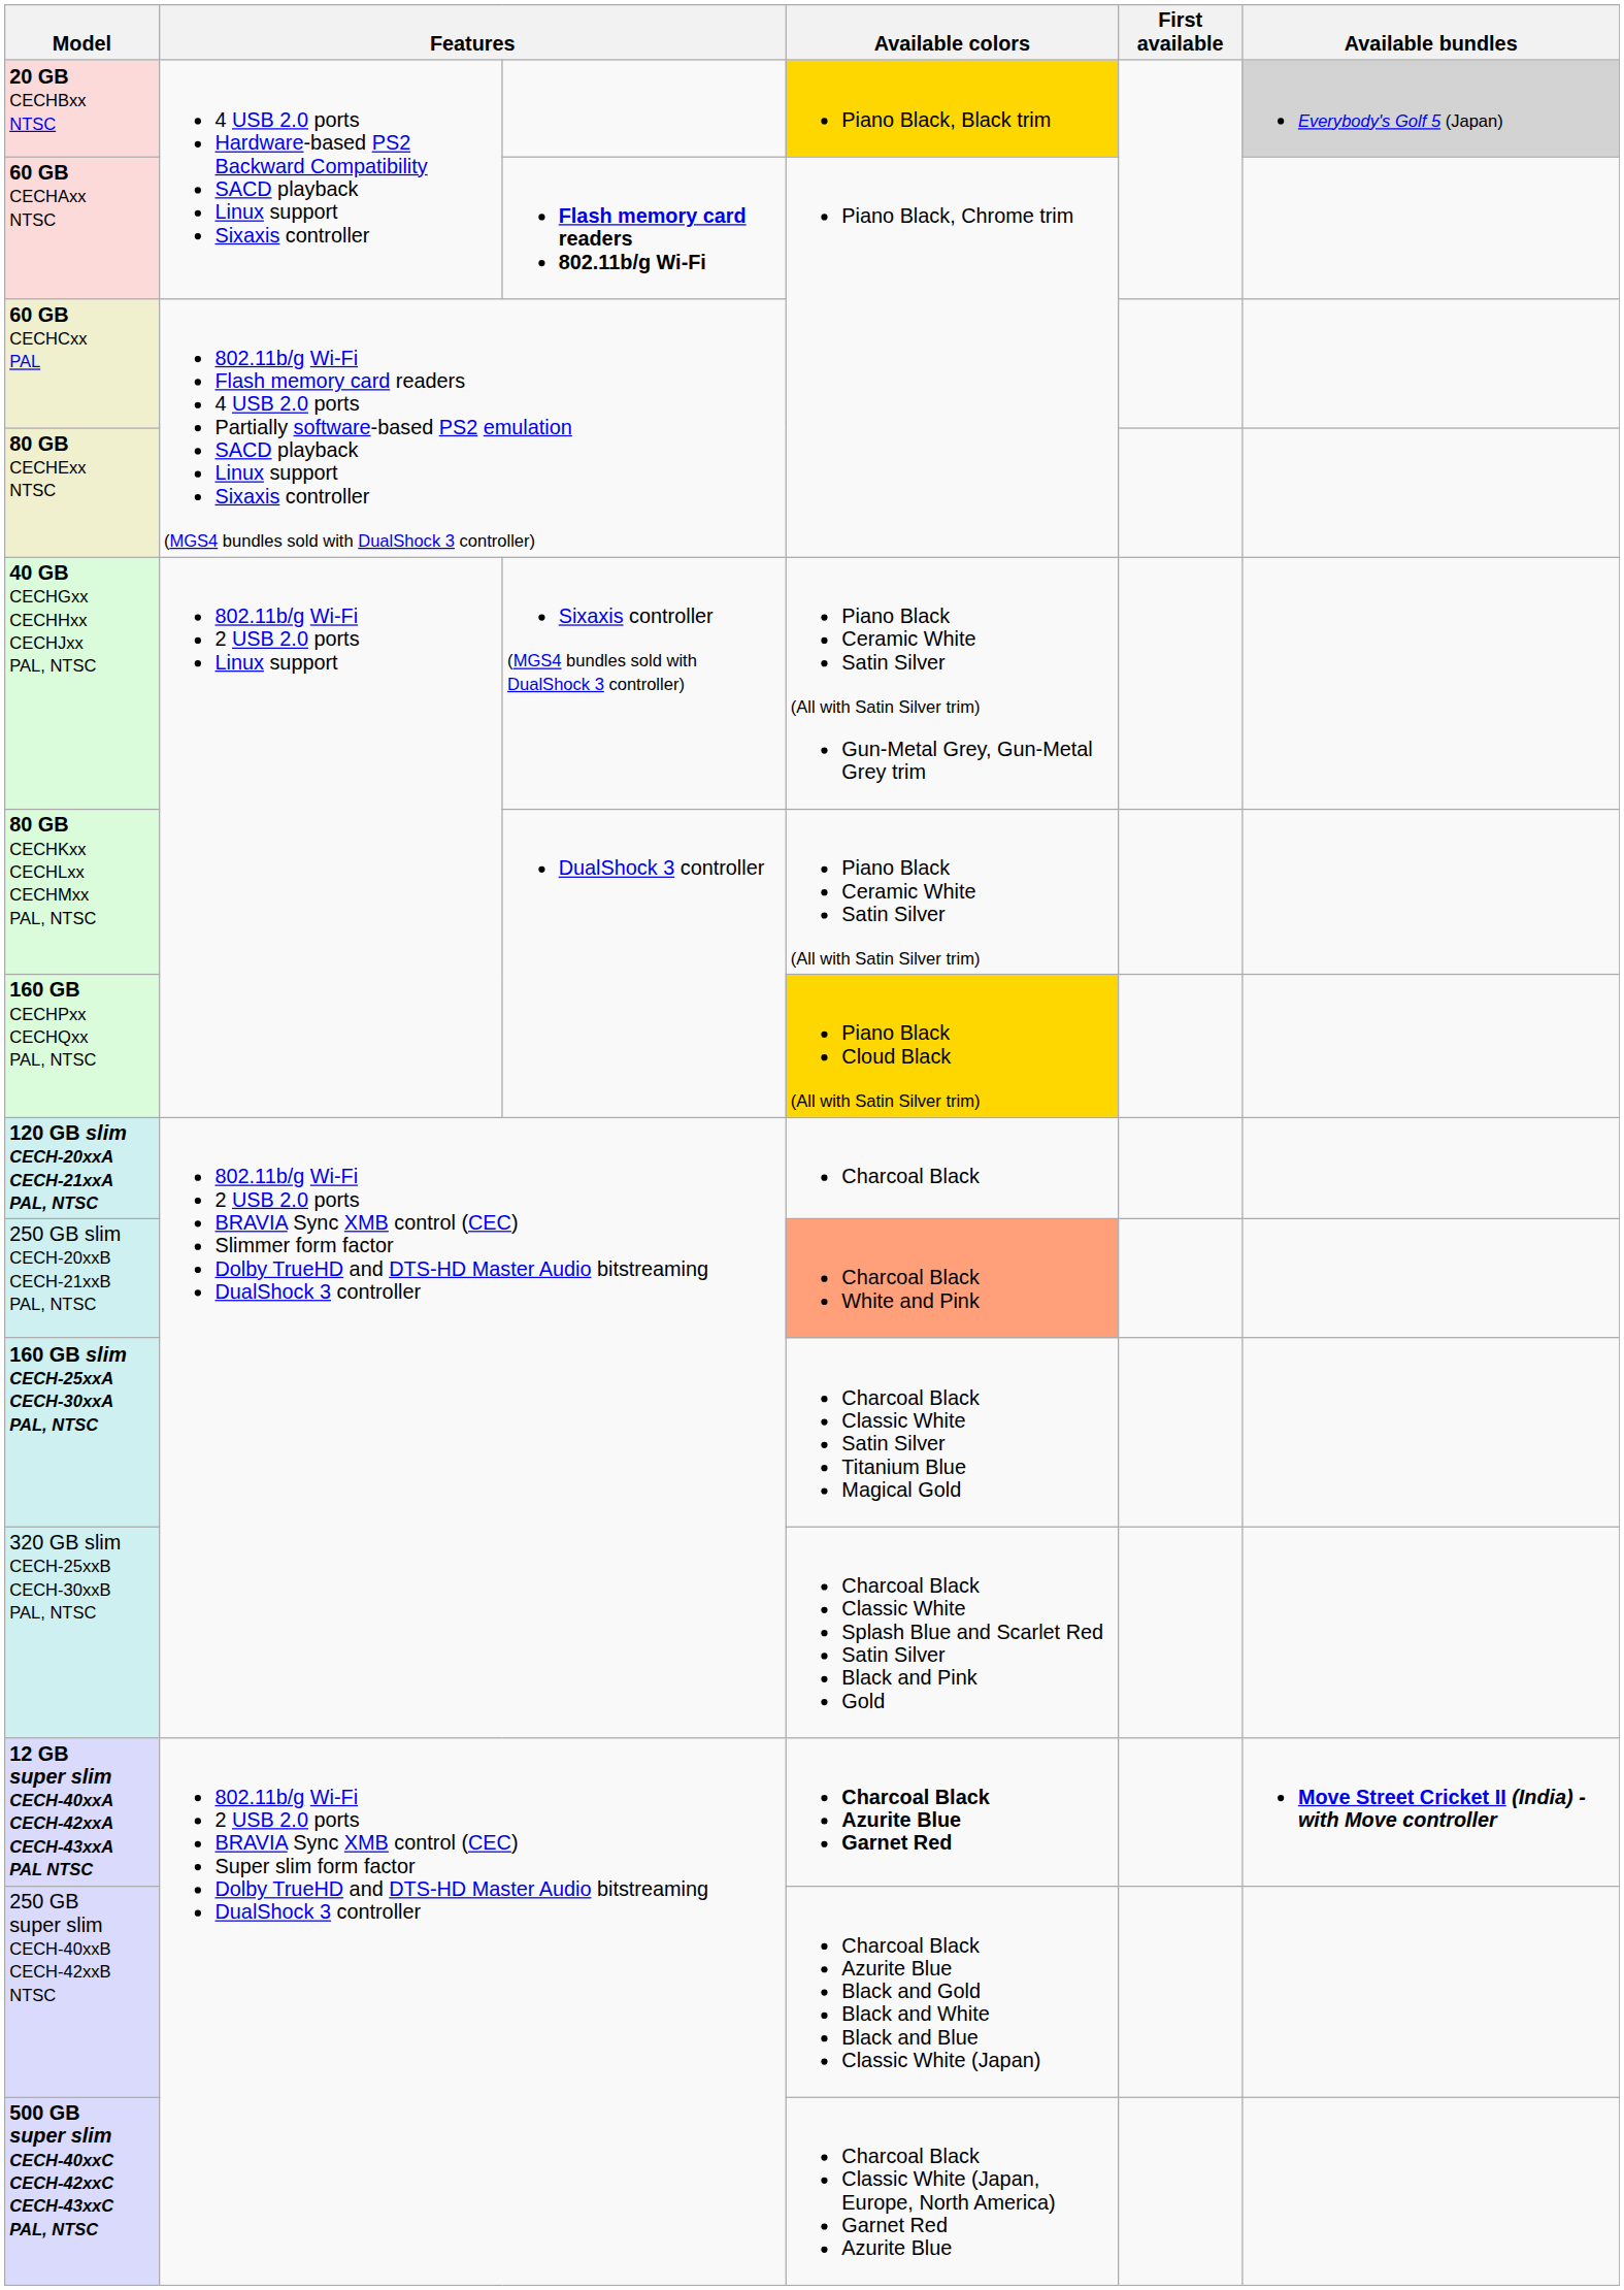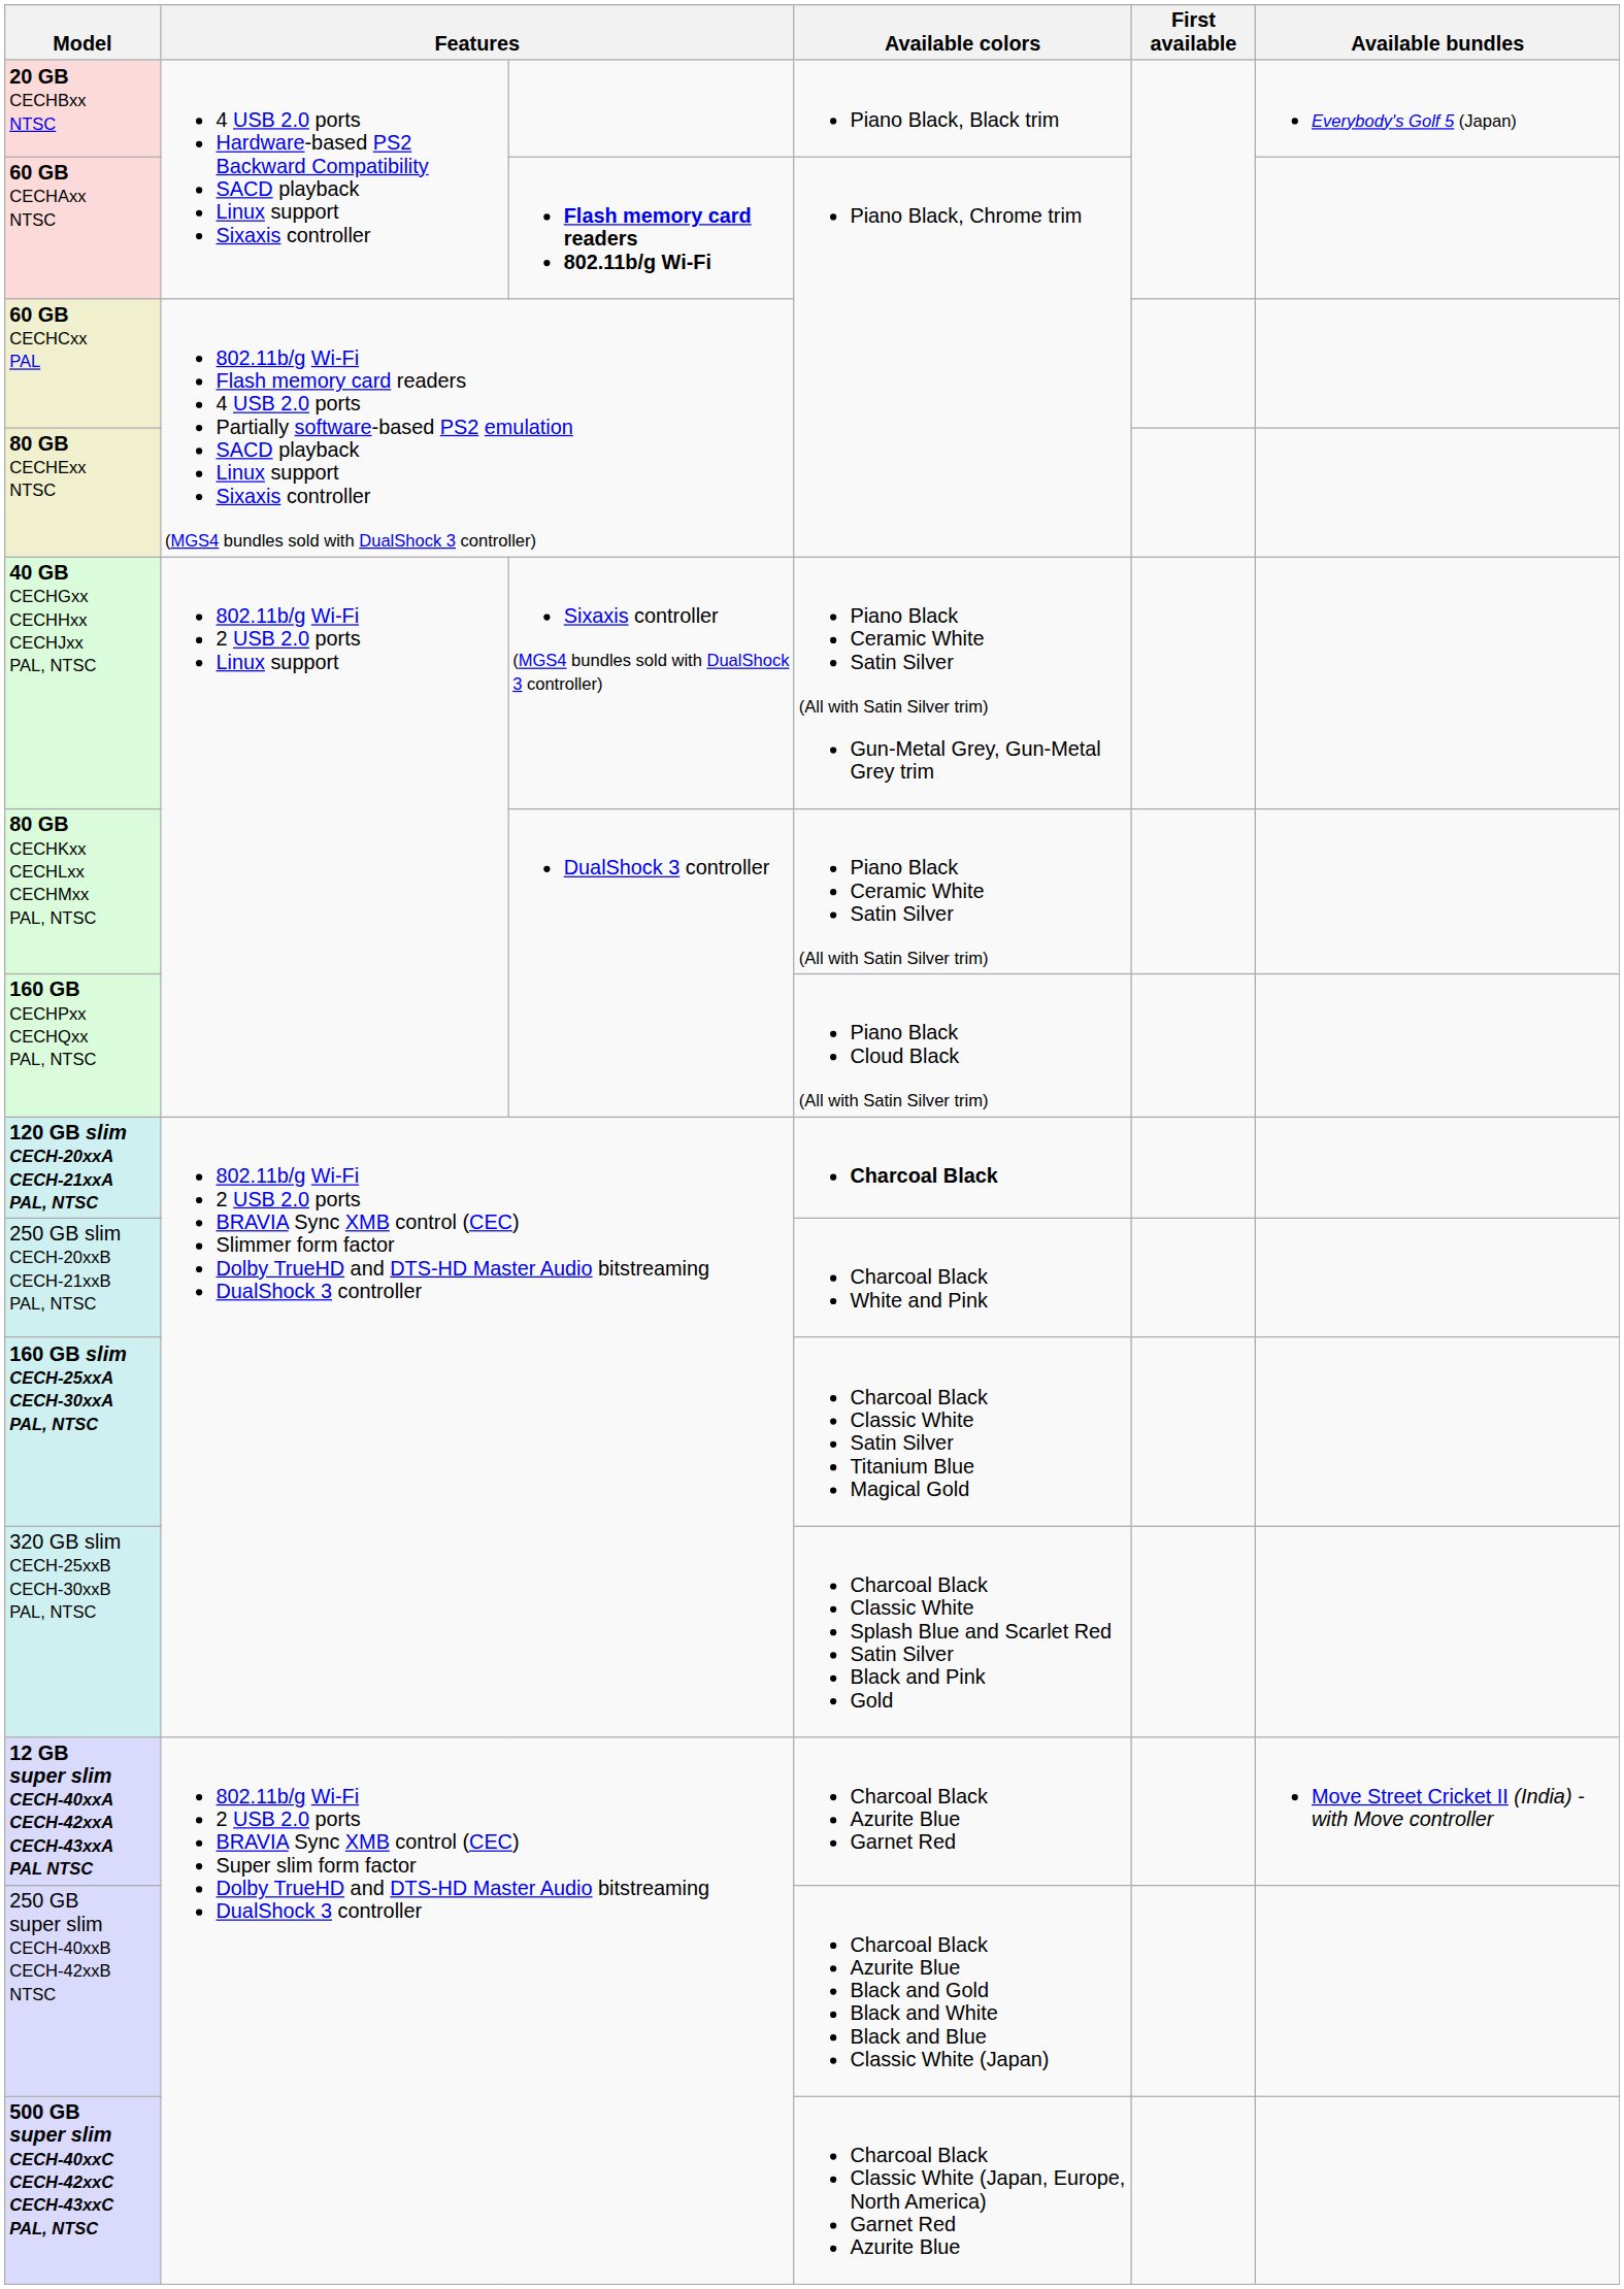20 GB CECHBxx NTSC | Available colors: gold background -> no background
20 GB CECHBxx NTSC | Available bundles: lightgrey background -> no background
160 GB CECHPxx CECHQxx PAL, NTSC | Available colors: gold background -> no background
120 GB slim CECH-20xxA CECH-21xxA PAL, NTSC | Available colors: normal -> bold
250 GB slim CECH-20xxB CECH-21xxB PAL, NTSC | Available colors: lightsalmon background -> no background
12 GB super slim CECH-40xxA CECH-42xxA CECH-43xxA PAL NTSC | Available colors: bold -> normal
12 GB super slim CECH-40xxA CECH-42xxA CECH-43xxA PAL NTSC | Available bundles: bold -> normal
